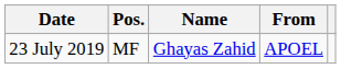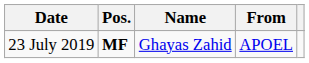23 July 2019 | Pos.: normal -> bold
